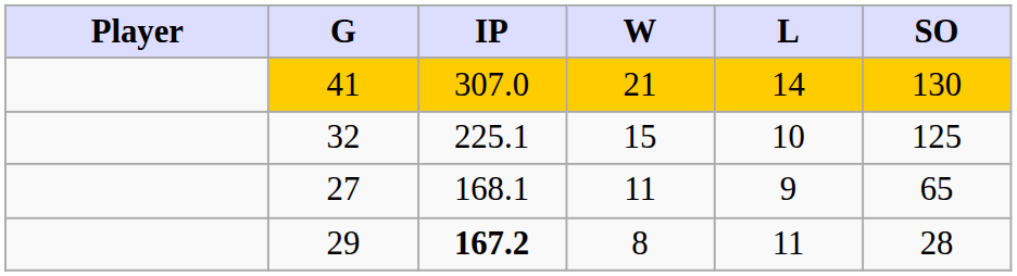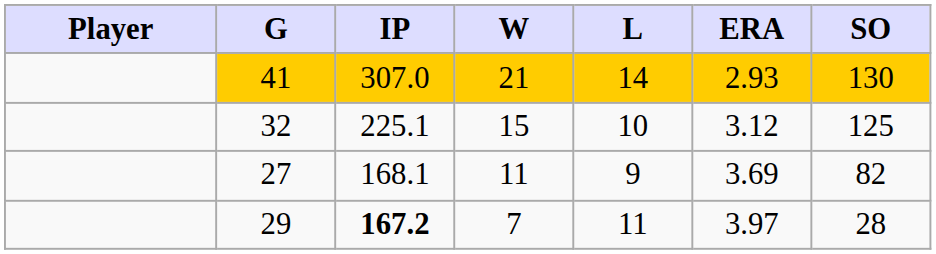+ column: ERA | 2.93 | 3.12 | 3.69 | 3.97
27 | SO: 65 -> 82
29 | W: 8 -> 7
